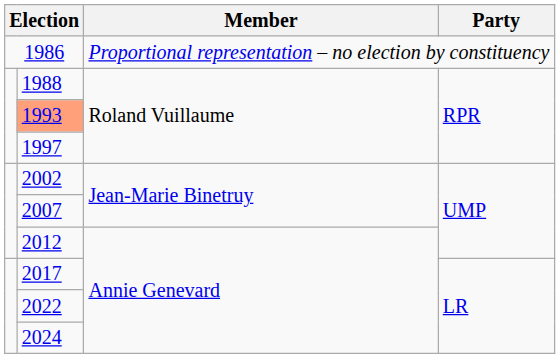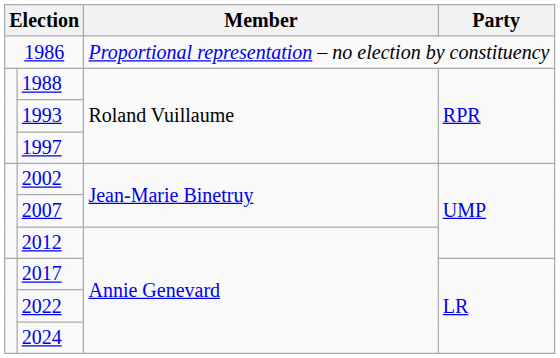1993 | column 2: lightsalmon background -> no background
